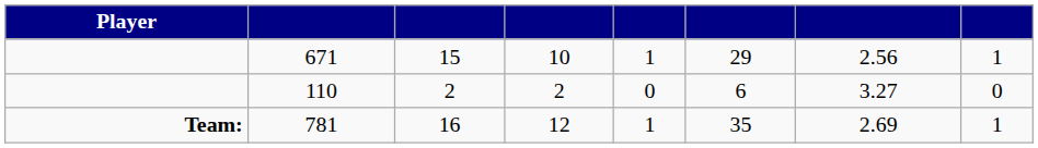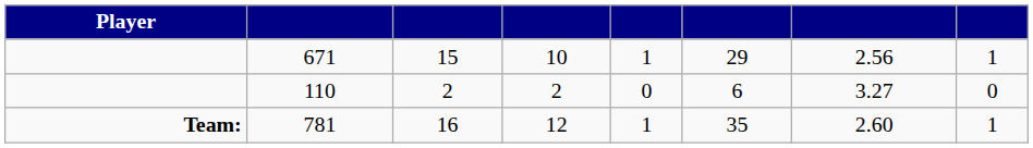781 | column 7: 2.69 -> 2.60
